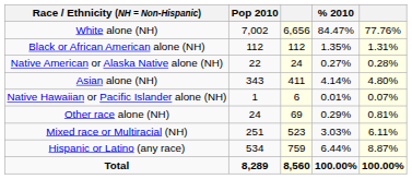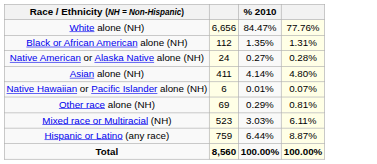- column: Pop 2010 | 7,002 | 112 | 22 | 343 | 1 | 24 | 251 | 534 | 8,289
